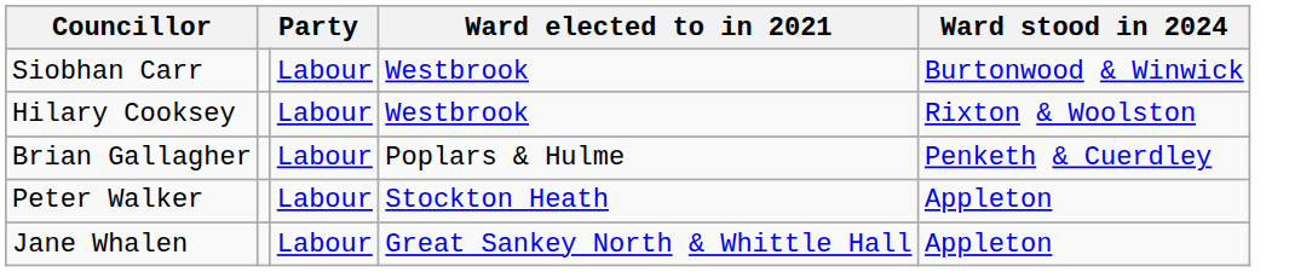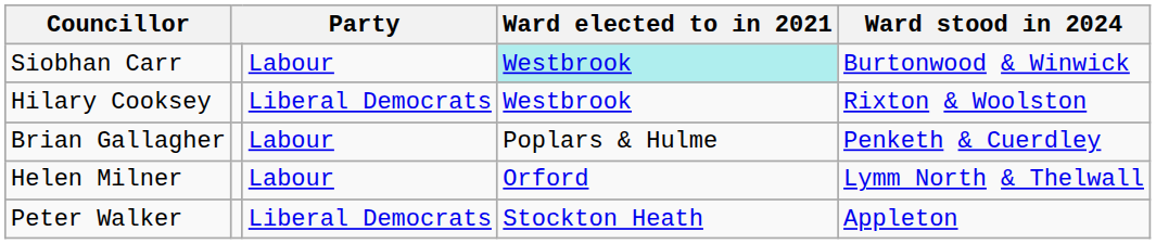Siobhan Carr | Ward elected to in 2021: no background -> paleturquoise background
Hilary Cooksey | column 3: Labour -> Liberal Democrats
+ row: Helen Milner | Labour | Orford | Lymm North & Thelwall
Peter Walker | column 3: Labour -> Liberal Democrats
- row: Jane Whalen | Labour | Great Sankey North & Whittle Hall | Appleton
